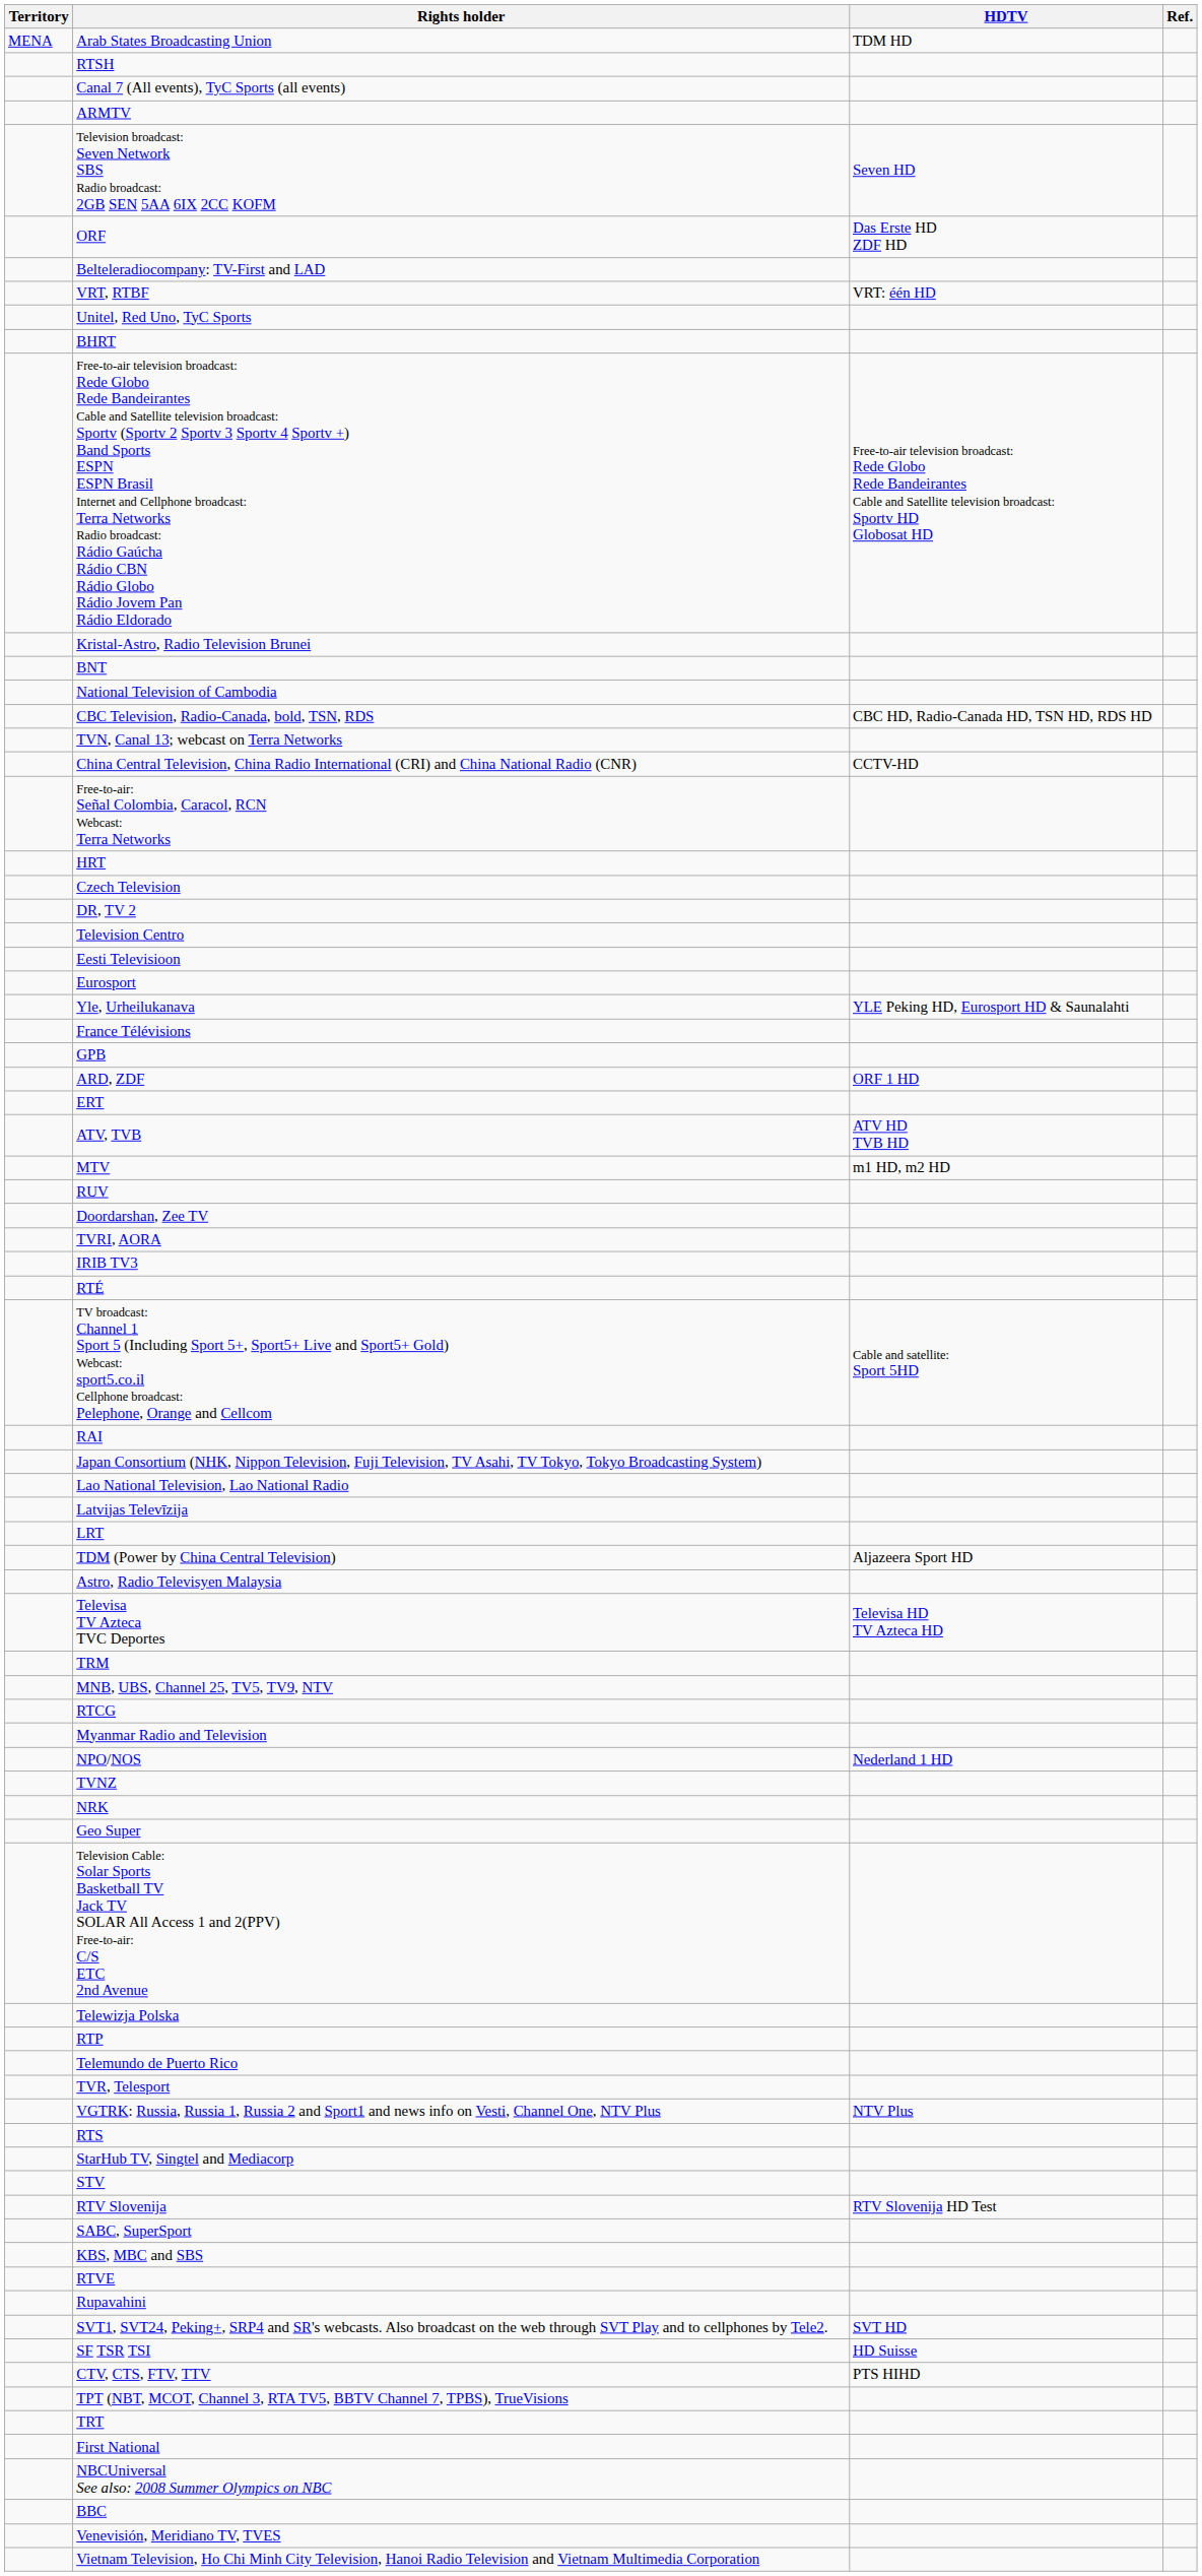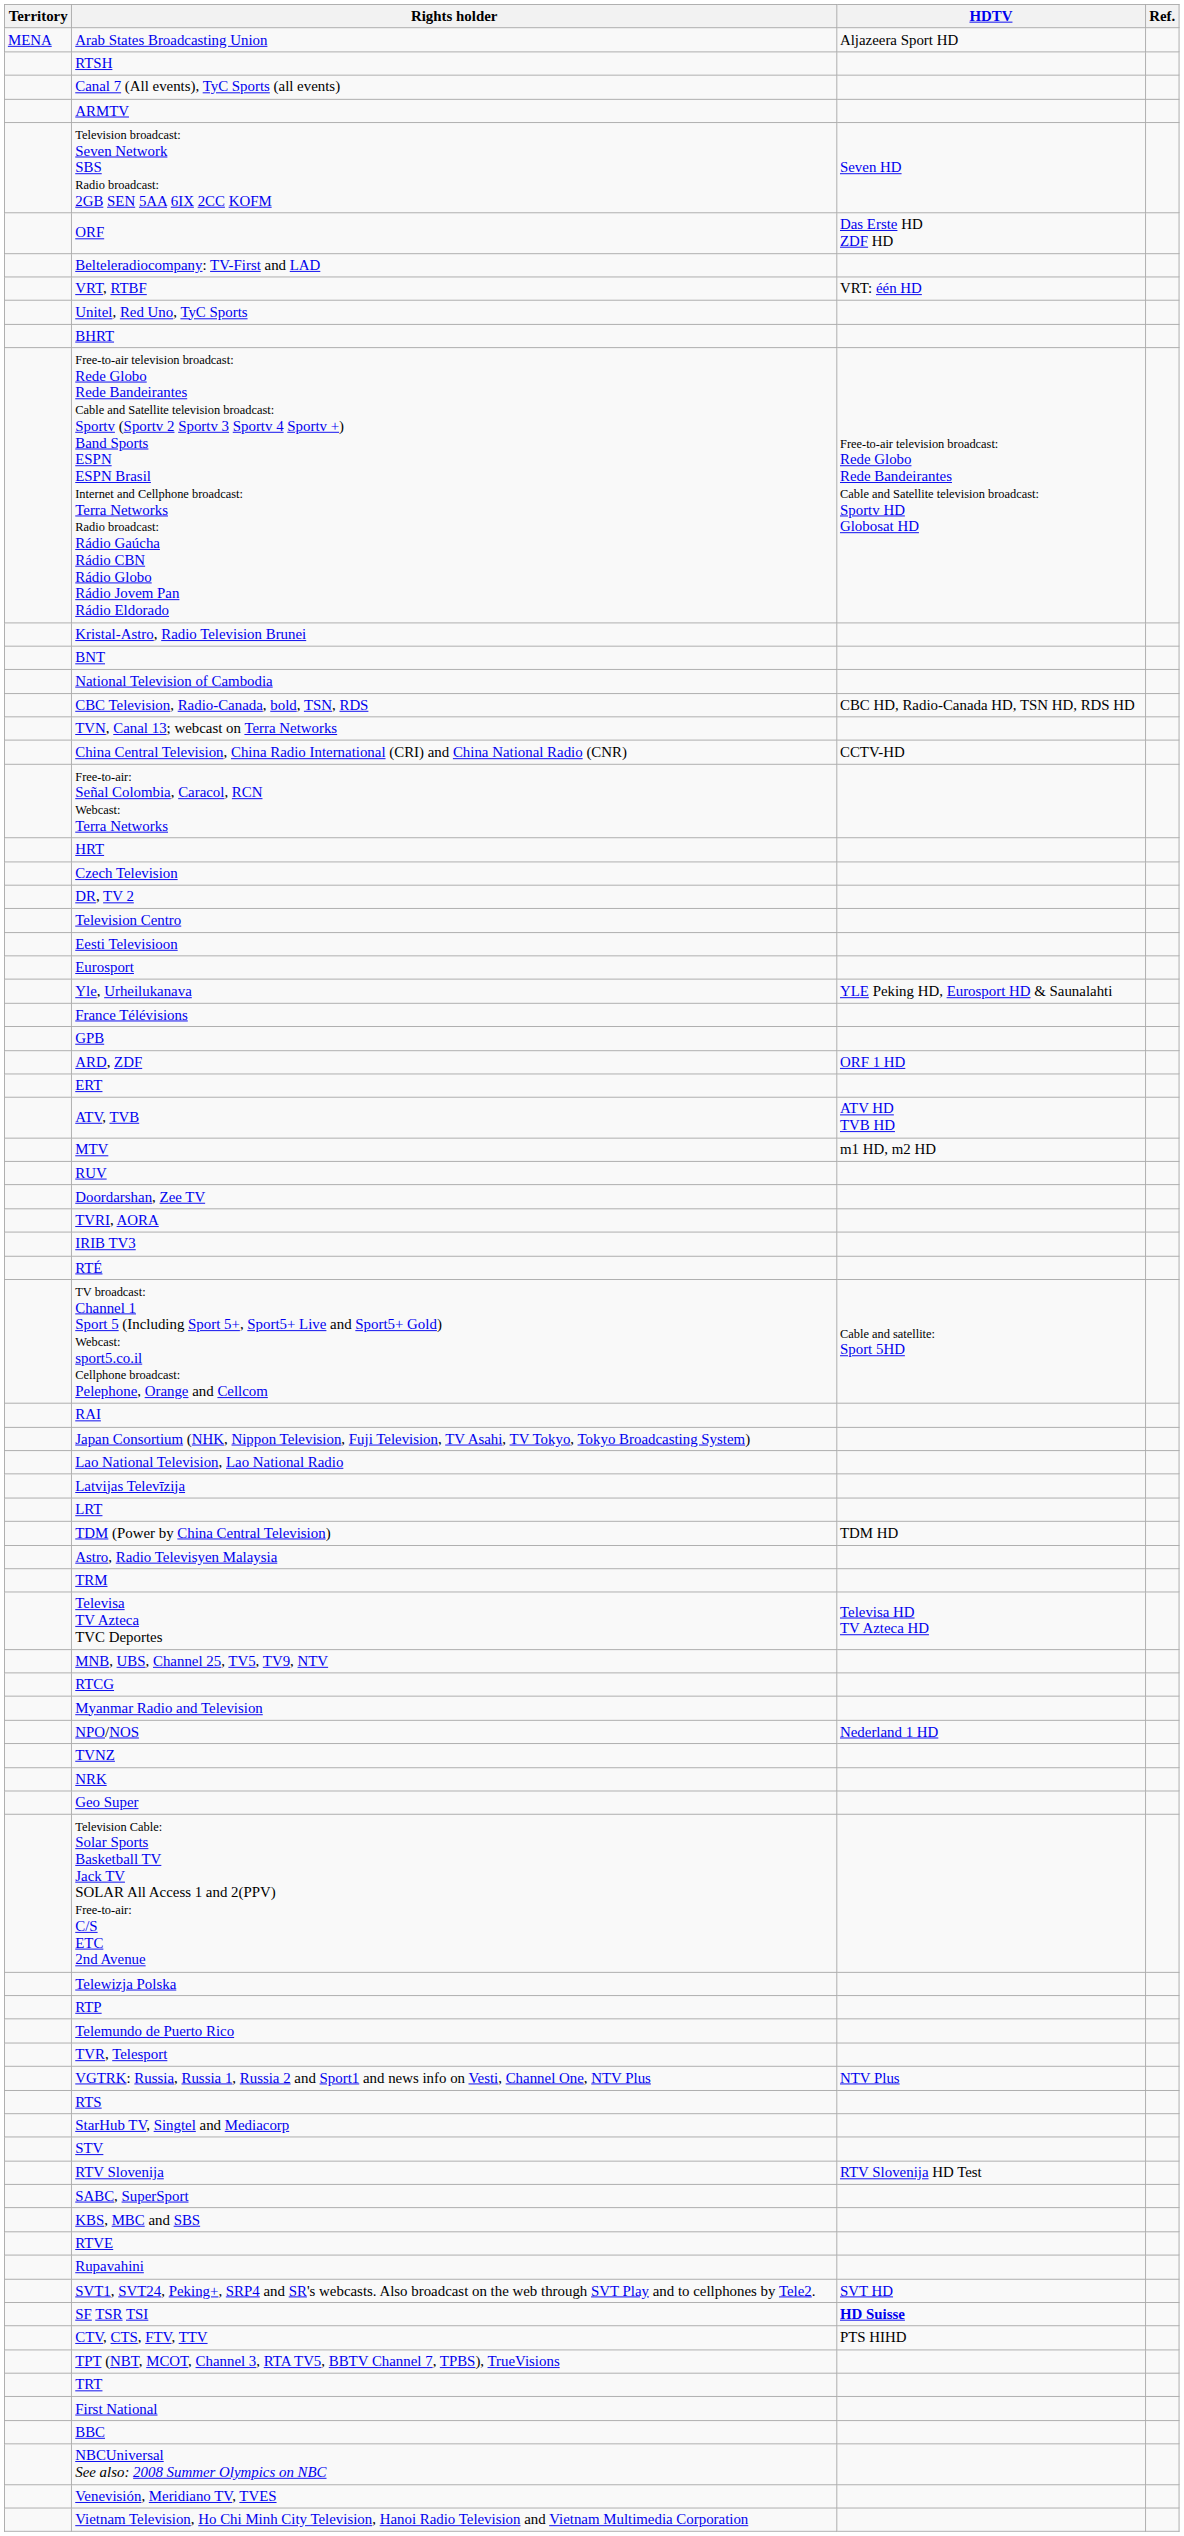Arab States Broadcasting Union | HDTV: TDM HD -> Aljazeera Sport HD
TDM (Power by China Central Television) | HDTV: Aljazeera Sport HD -> TDM HD
rows swapped: Televisa TV Azteca TVC Deportes <-> TRM
SF TSR TSI | HDTV: normal -> bold
rows swapped: BBC <-> NBCUniversal See also: 2008 Summer Olympics on NBC
